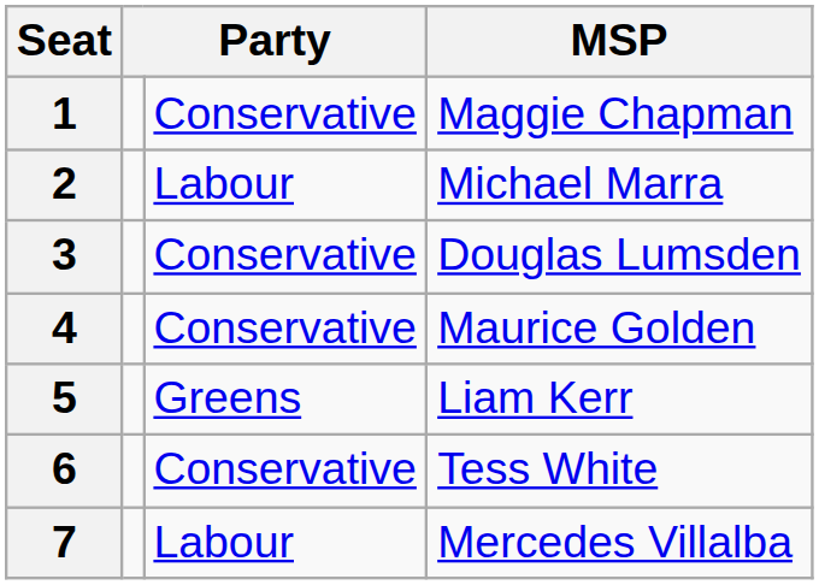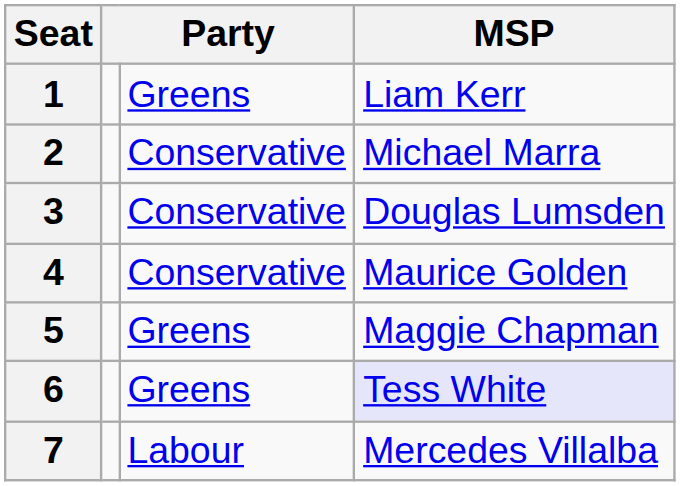1 | column 3: Conservative -> Greens
1 | MSP: Maggie Chapman -> Liam Kerr
2 | column 3: Labour -> Conservative
5 | MSP: Liam Kerr -> Maggie Chapman
6 | column 3: Conservative -> Greens
6 | MSP: no background -> lavender background
